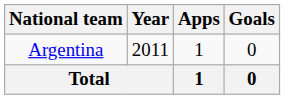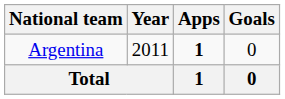Argentina | Apps: normal -> bold
